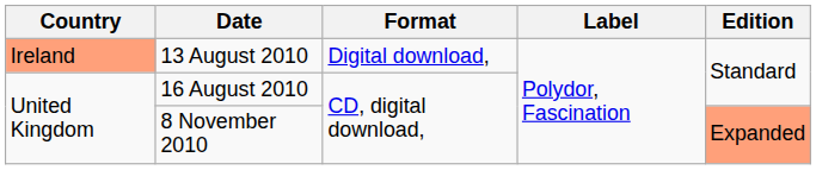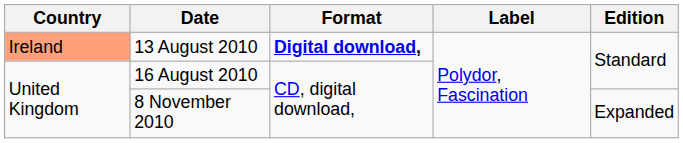13 August 2010 | Format: normal -> bold
8 November 2010 | Edition: lightsalmon background -> no background
